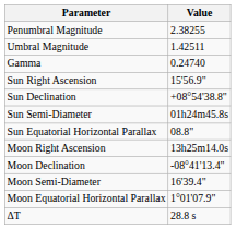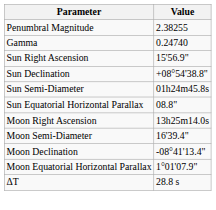- row: Umbral Magnitude | 1.42511
rows swapped: Moon Declination <-> Moon Semi-Diameter
